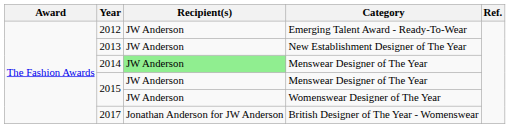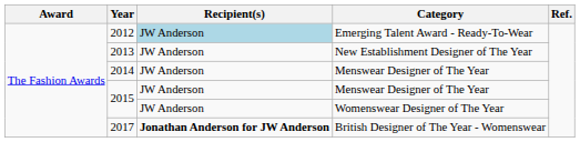2012 | Recipient(s): no background -> lightblue background
2014 | Recipient(s): lightgreen background -> no background
2017 | Recipient(s): normal -> bold
